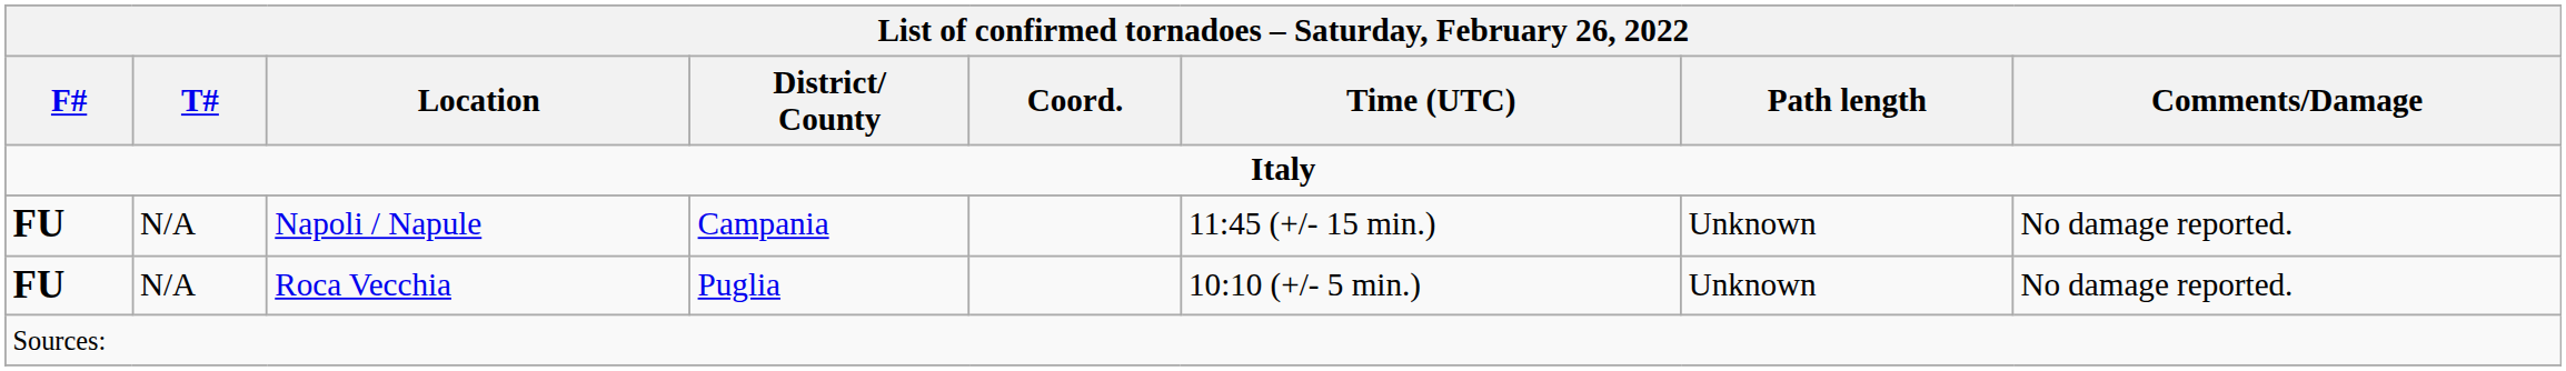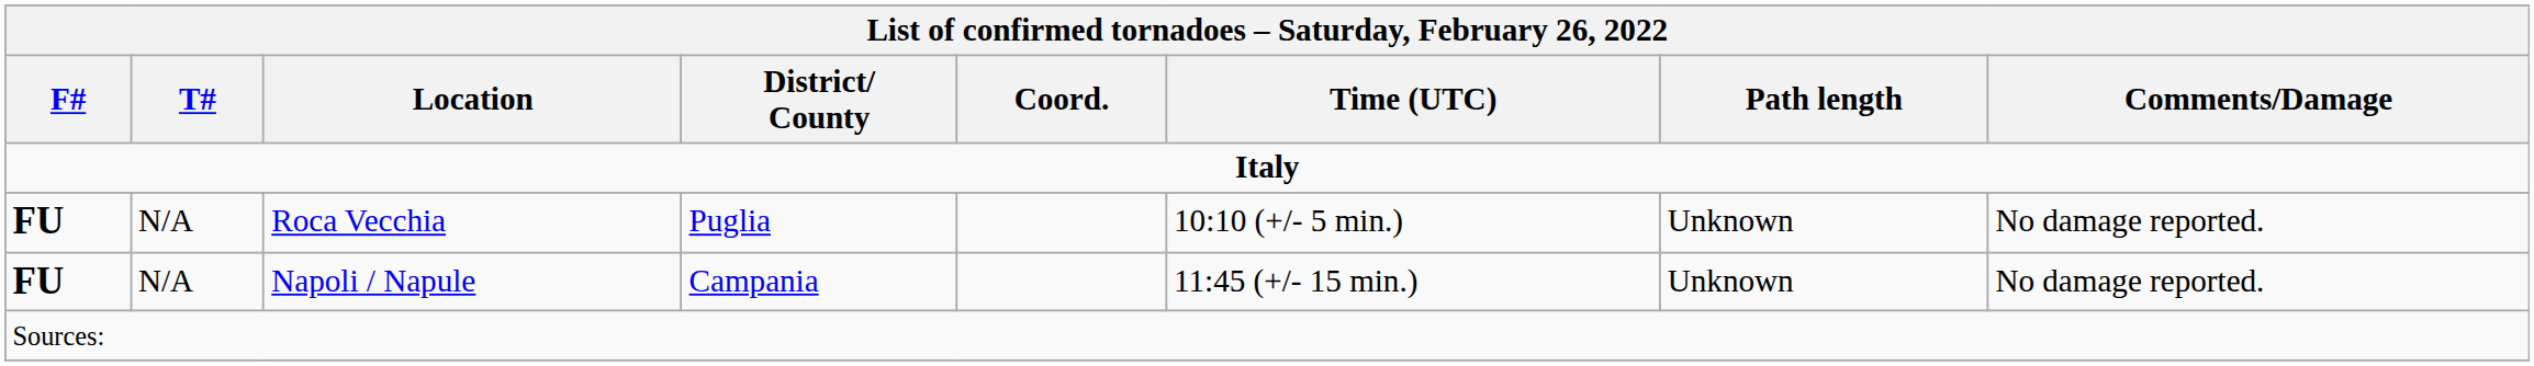rows swapped: Roca Vecchia <-> Napoli / Napule
